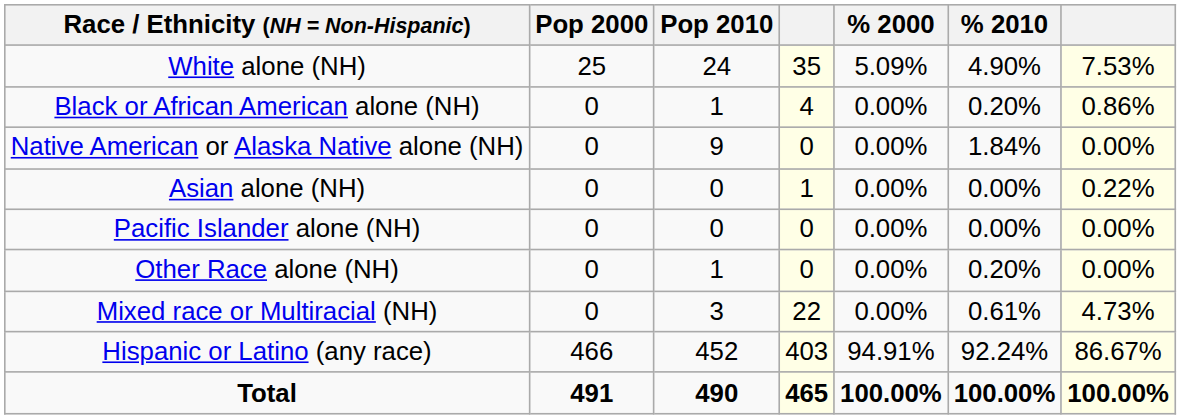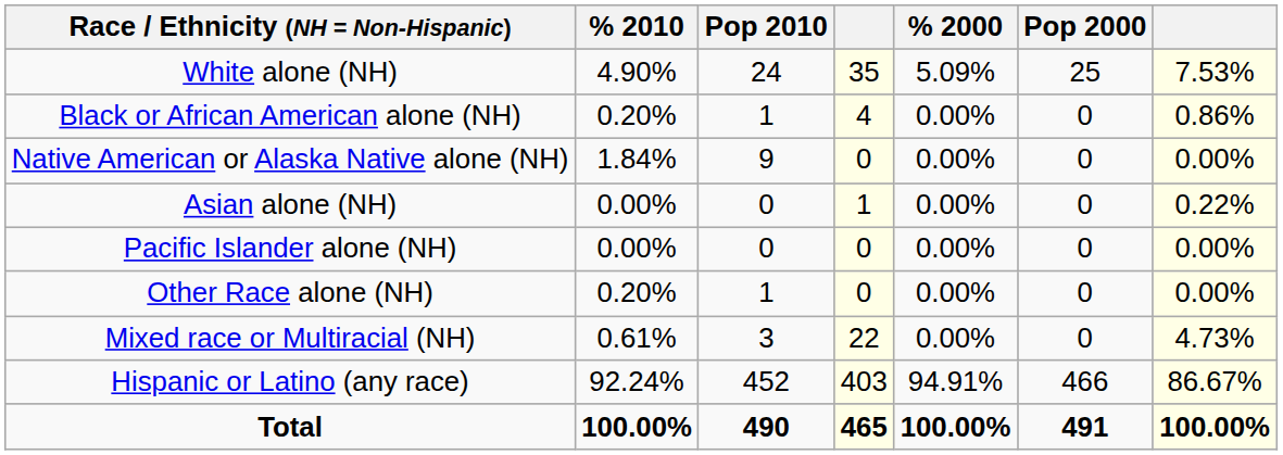columns swapped: Pop 2000 <-> % 2010
